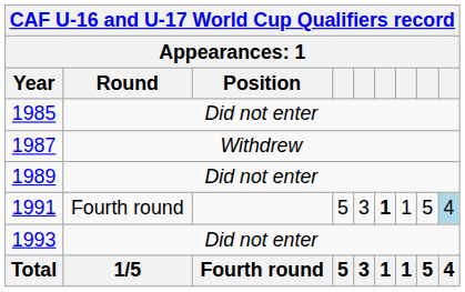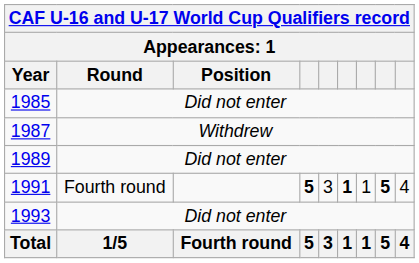1991 | column 4: normal -> bold
1991 | column 8: normal -> bold
1991 | column 9: lightblue background -> no background
